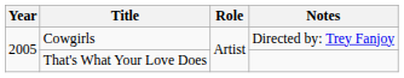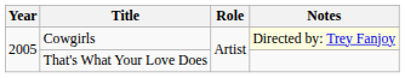Cowgirls | Notes: no background -> lightyellow background
